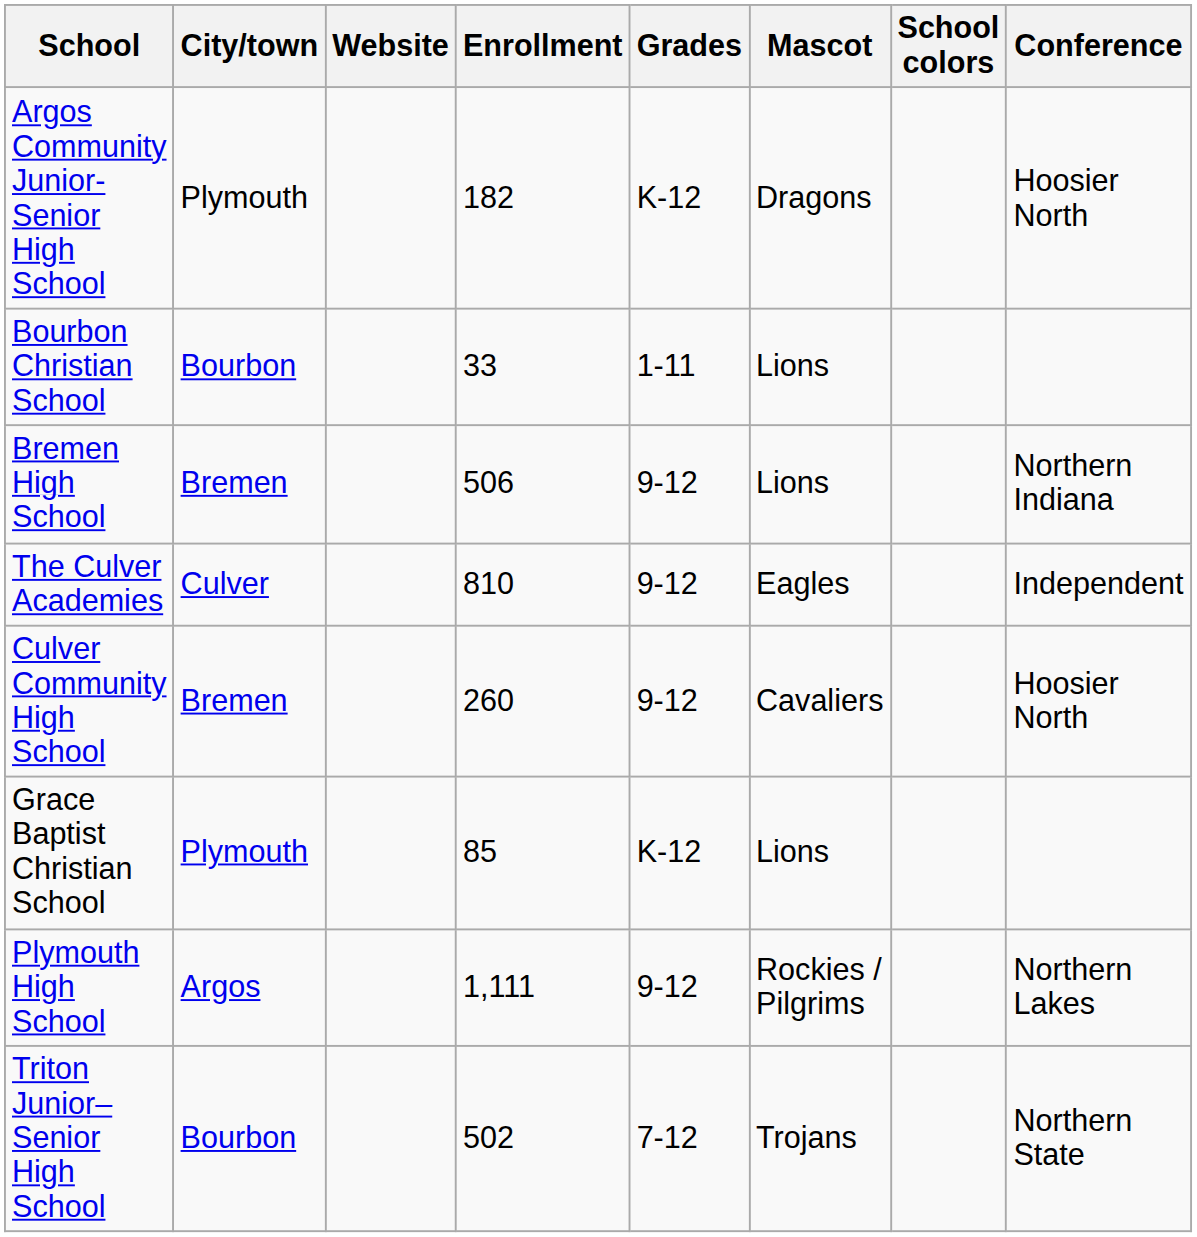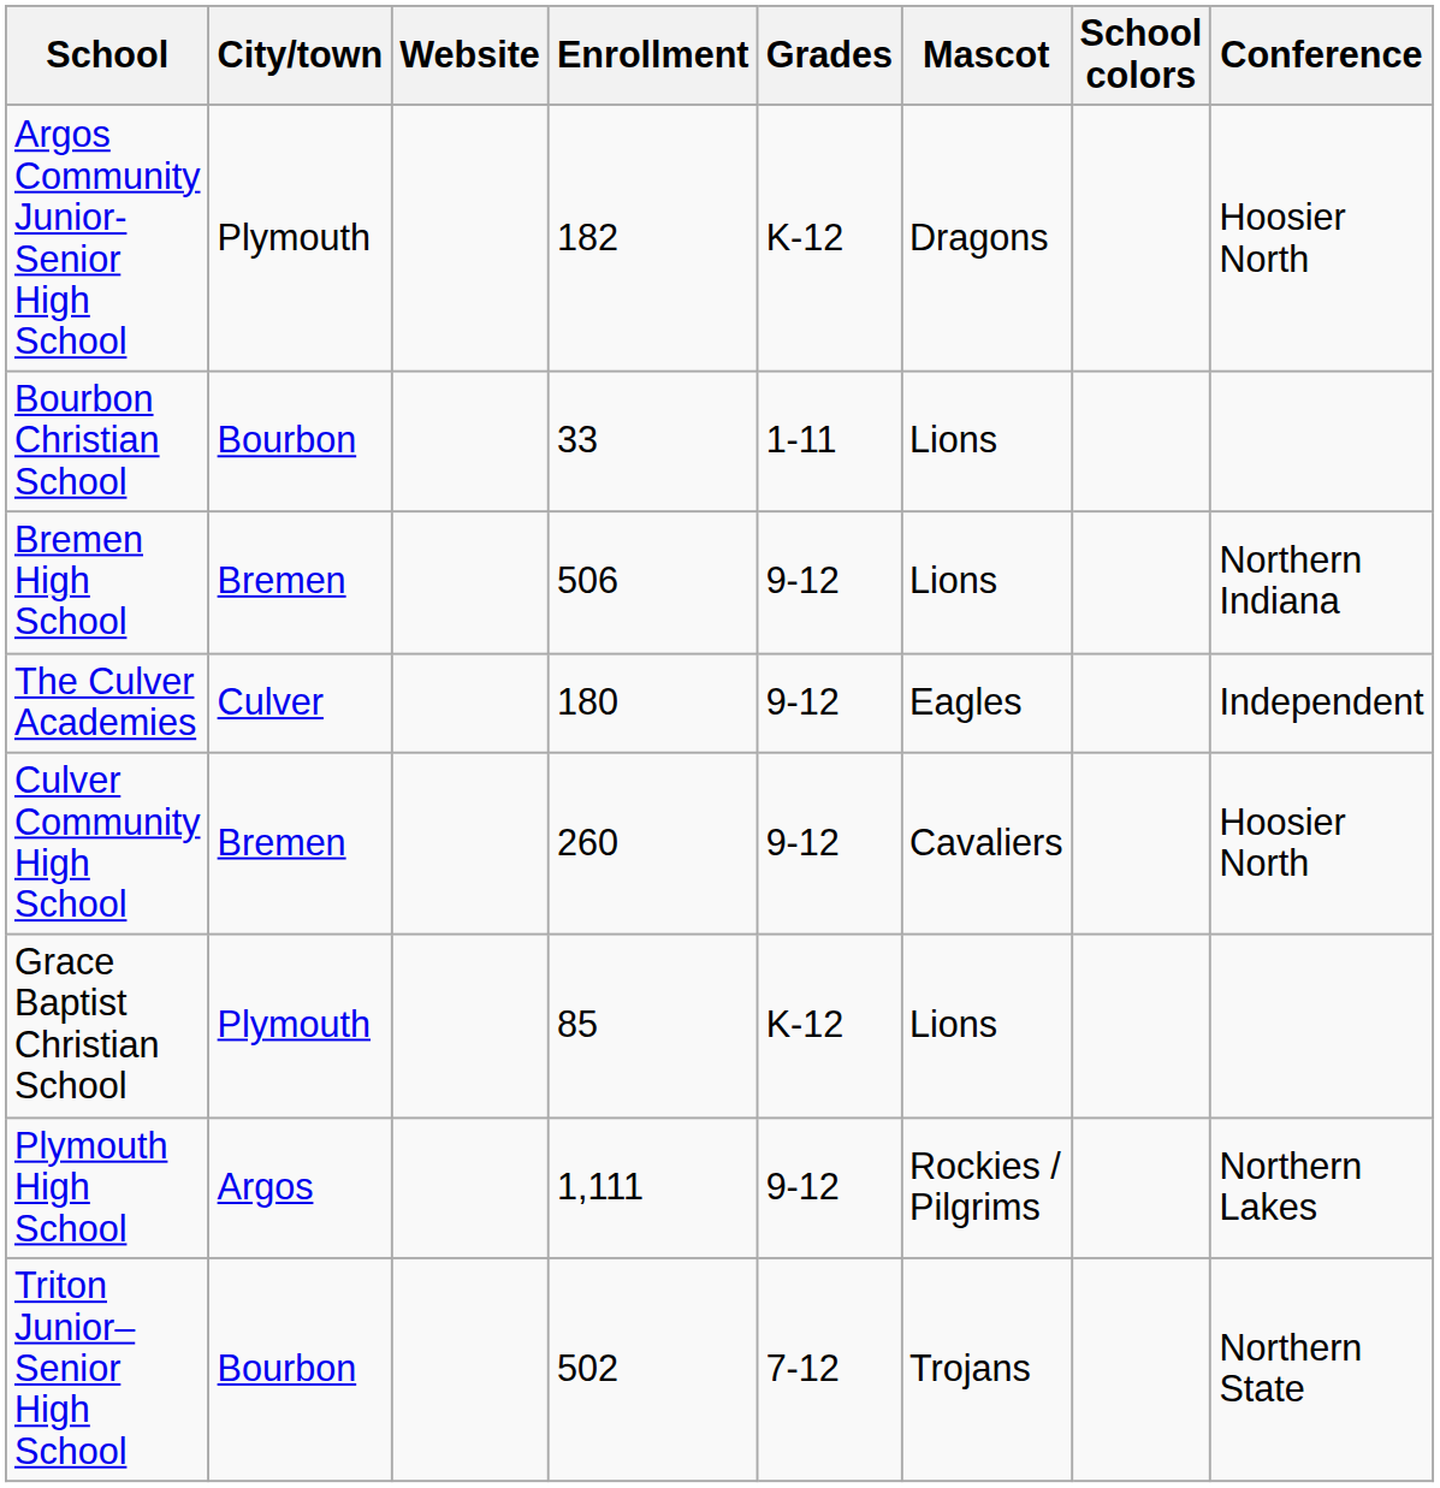The Culver Academies | Enrollment: 810 -> 180
